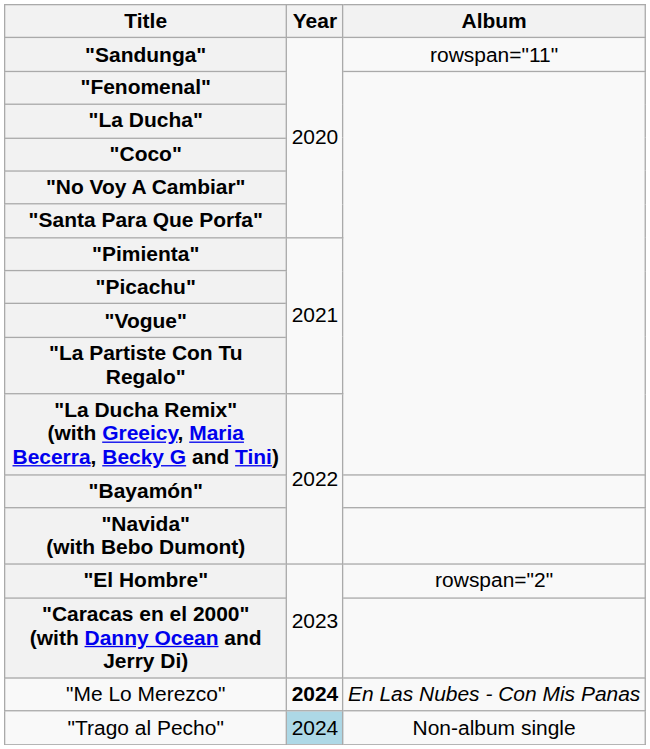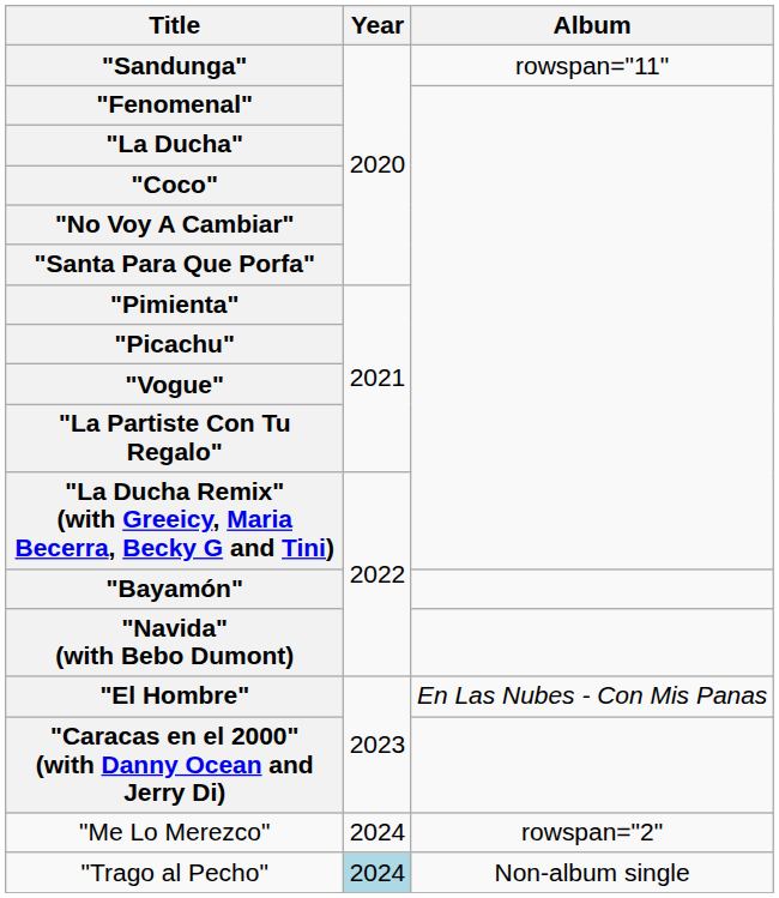"El Hombre" | Album: rowspan="2" -> En Las Nubes - Con Mis Panas
"Me Lo Merezco" | Year: bold -> normal
"Me Lo Merezco" | Album: En Las Nubes - Con Mis Panas -> rowspan="2"
